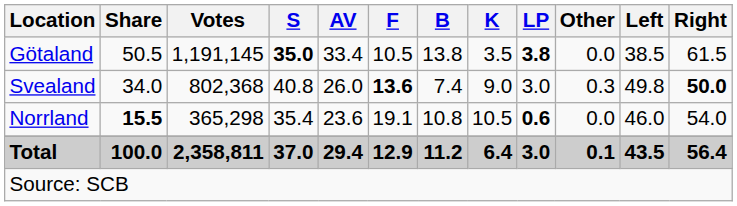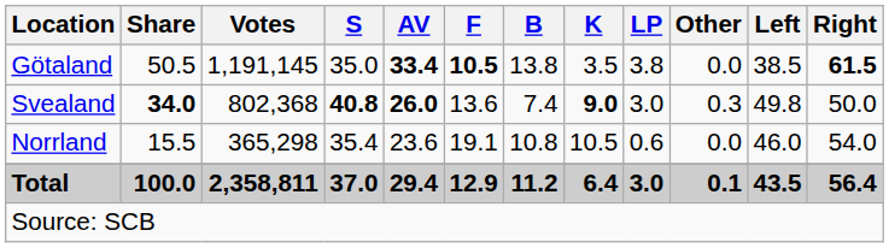Götaland | S: bold -> normal
Götaland | AV: normal -> bold
Götaland | F: normal -> bold
Götaland | LP: bold -> normal
Götaland | Right: normal -> bold
Svealand | Share: normal -> bold
Svealand | S: normal -> bold
Svealand | AV: normal -> bold
Svealand | F: bold -> normal
Svealand | K: normal -> bold
Svealand | Right: bold -> normal
Norrland | Share: bold -> normal
Norrland | LP: bold -> normal
